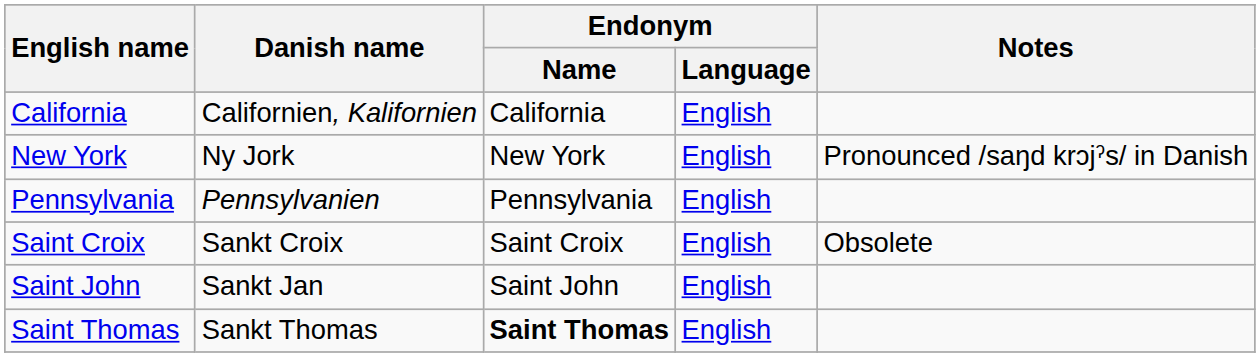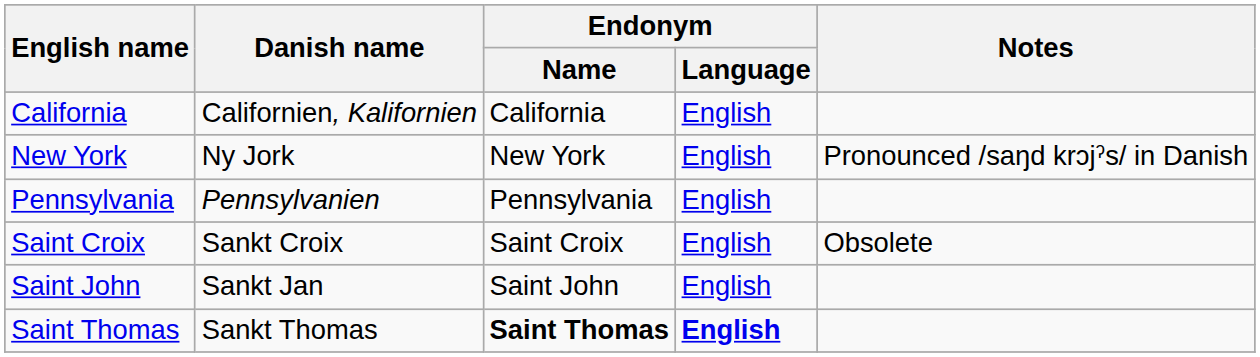row 8 | Endonym / Language: normal -> bold
